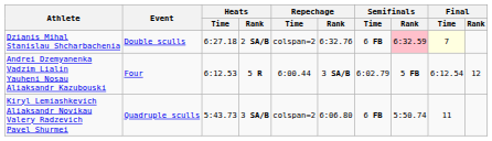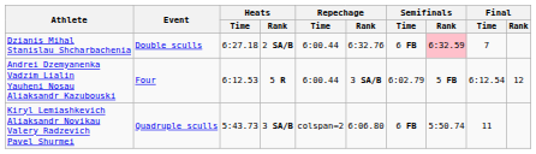Dzianis Mihal Stanislau Shcharbachenia | Repechage / Time: colspan=2 -> 6:00.44
Dzianis Mihal Stanislau Shcharbachenia | Final / Time: lightyellow background -> no background
